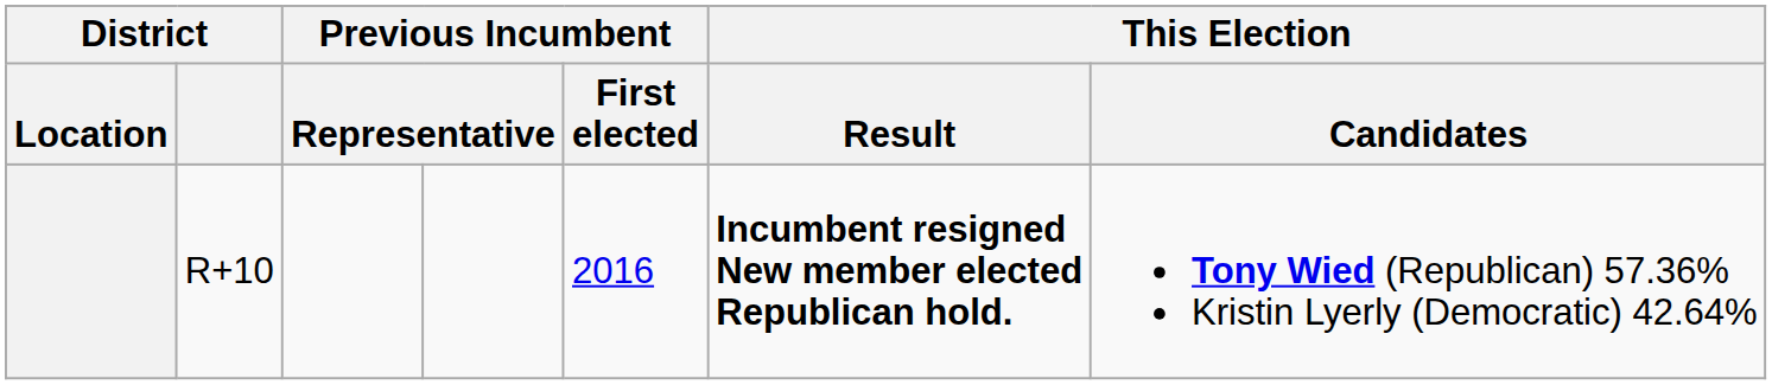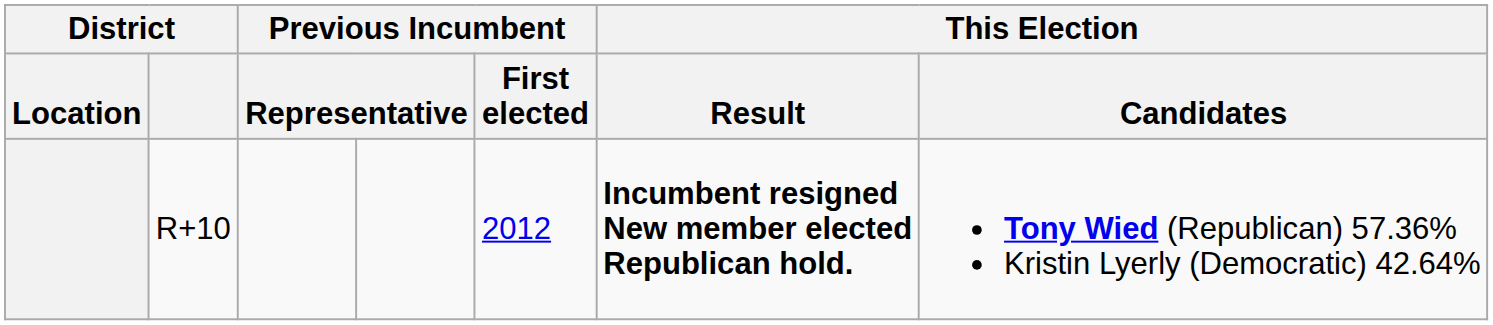row 3 | Previous Incumbent / First elected: 2016 -> 2012
